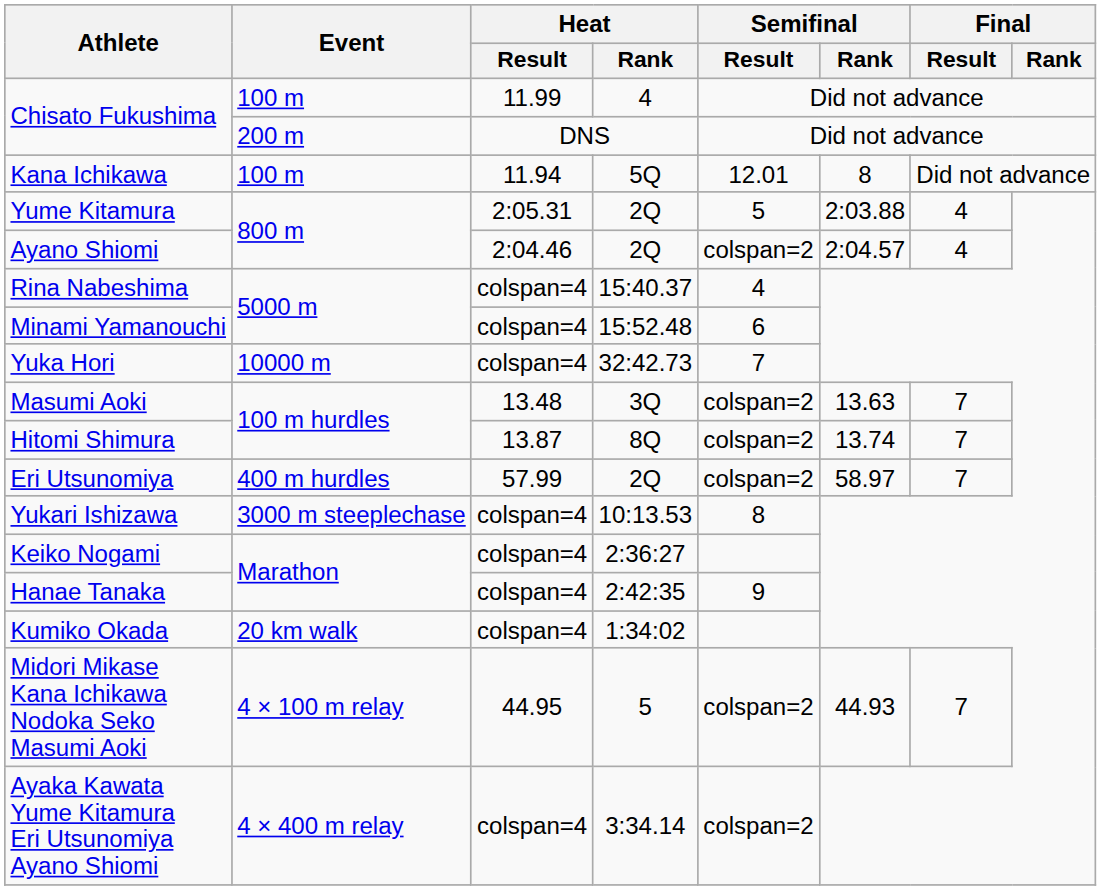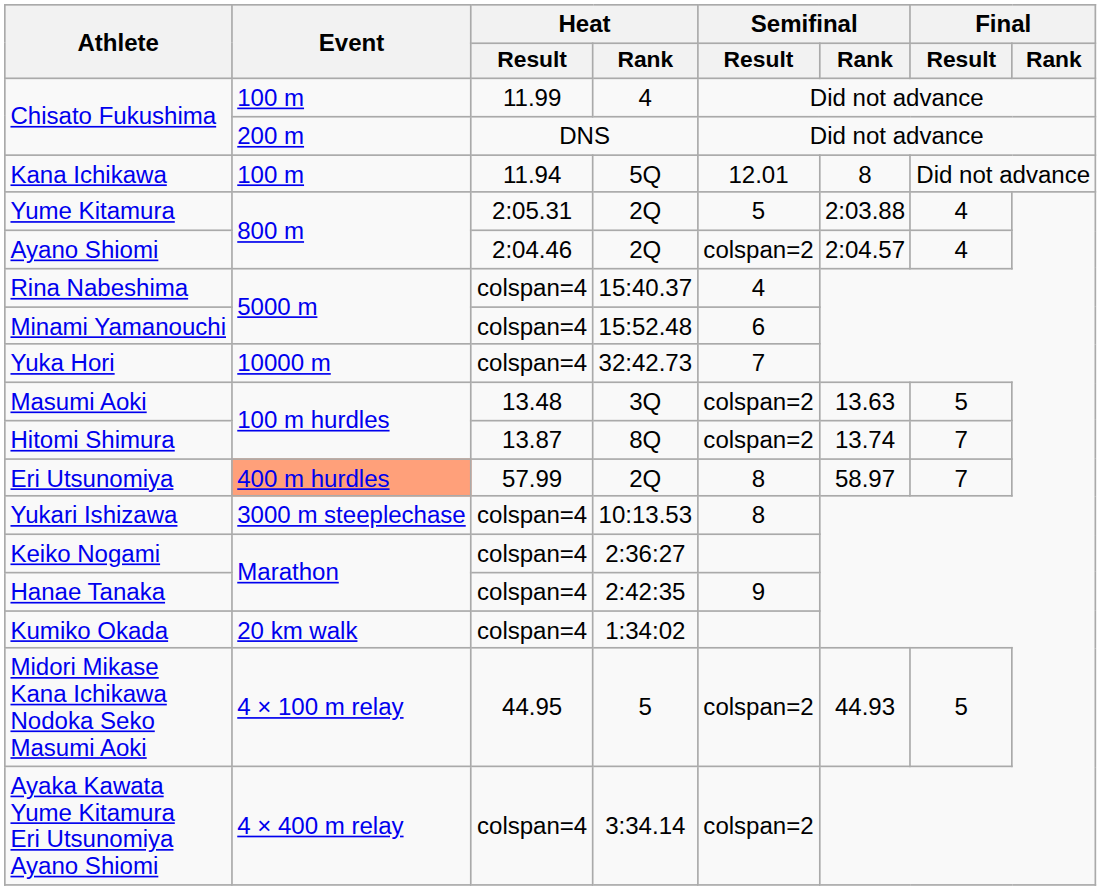Masumi Aoki | Final / Result: 7 -> 5
Eri Utsunomiya | Event: no background -> lightsalmon background
Eri Utsunomiya | Semifinal / Result: colspan=2 -> 8
Midori Mikase Kana Ichikawa Nodoka Seko Masumi Aoki | Final / Result: 7 -> 5
